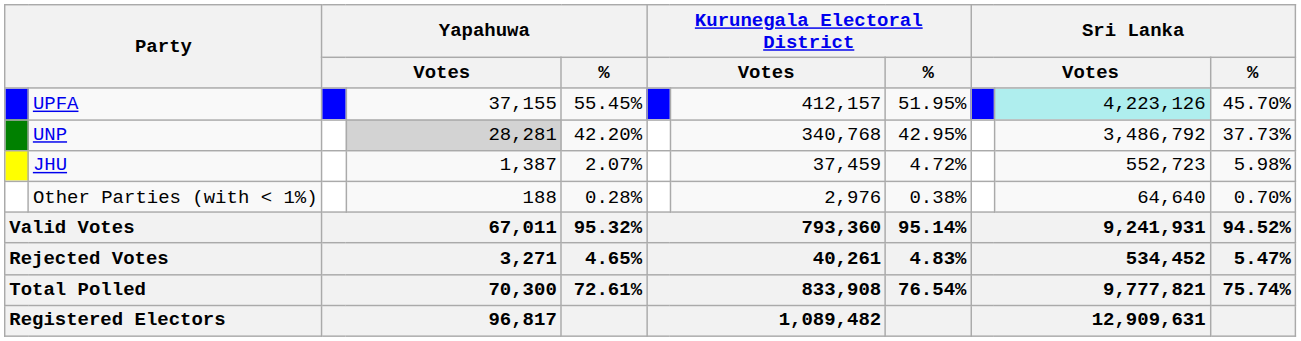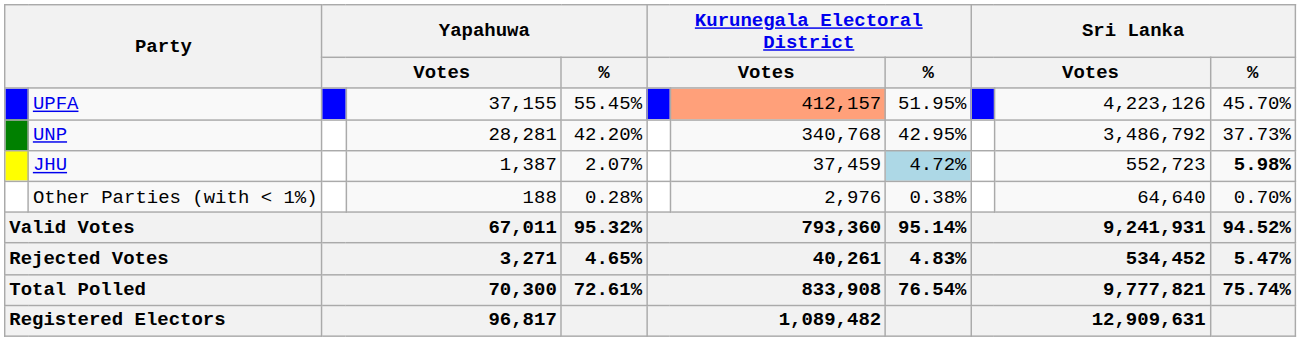UPFA | column 7: no background -> lightsalmon background
UPFA | column 10: paleturquoise background -> no background
UNP | column 4: lightgrey background -> no background
JHU | Kurunegala Electoral District / %: no background -> lightblue background
JHU | Sri Lanka / %: normal -> bold
